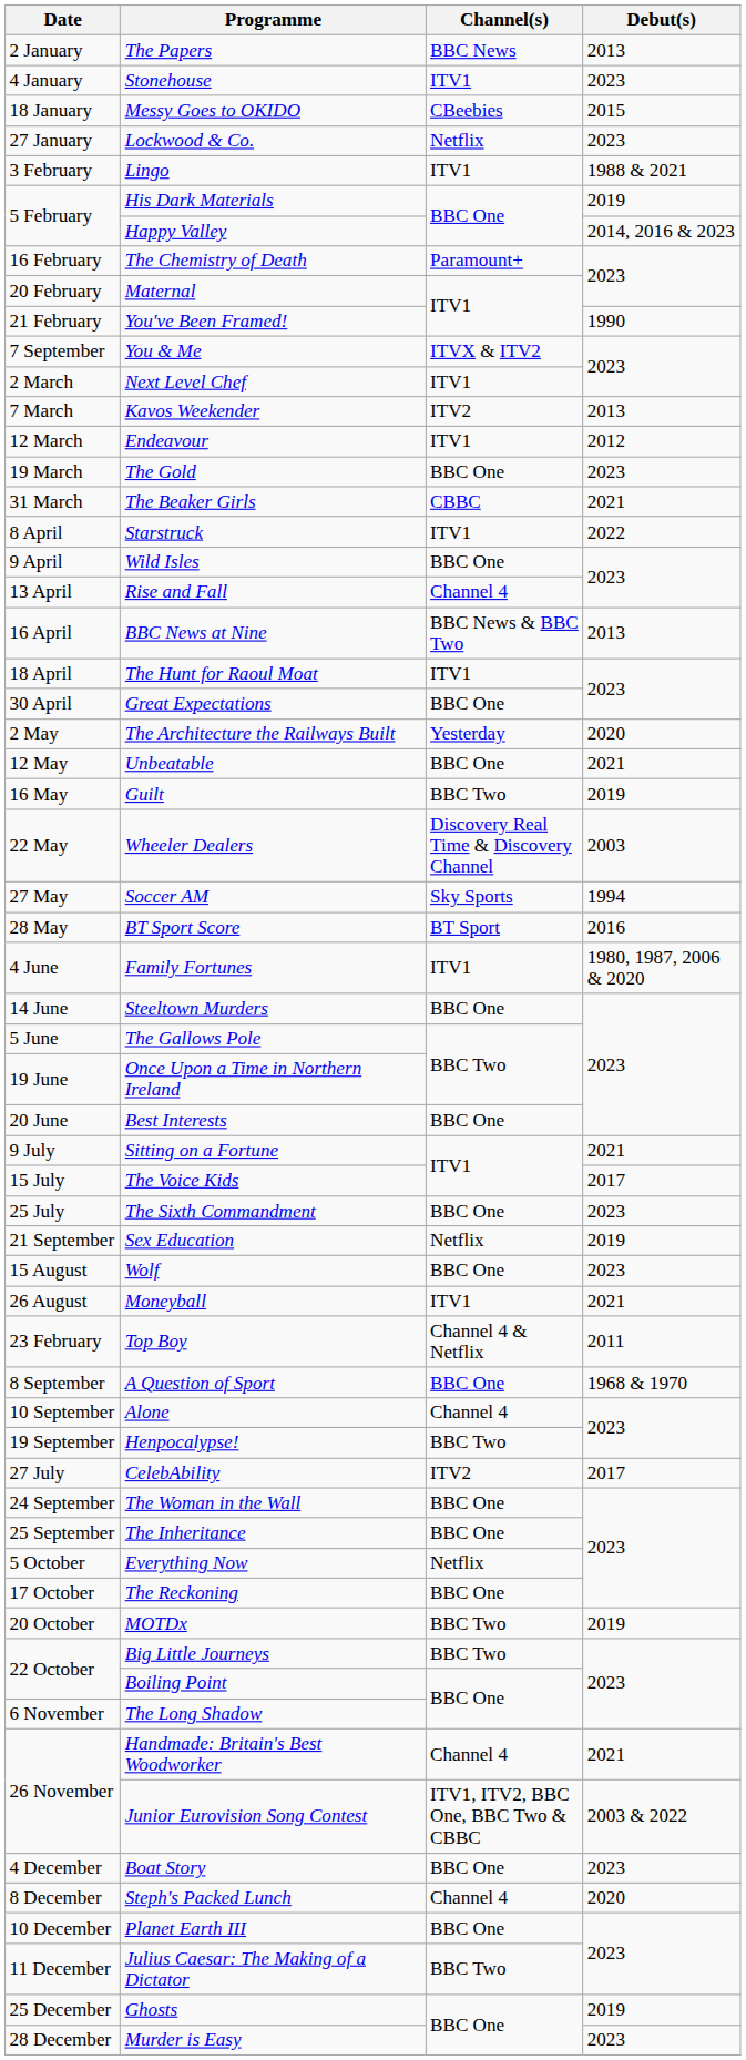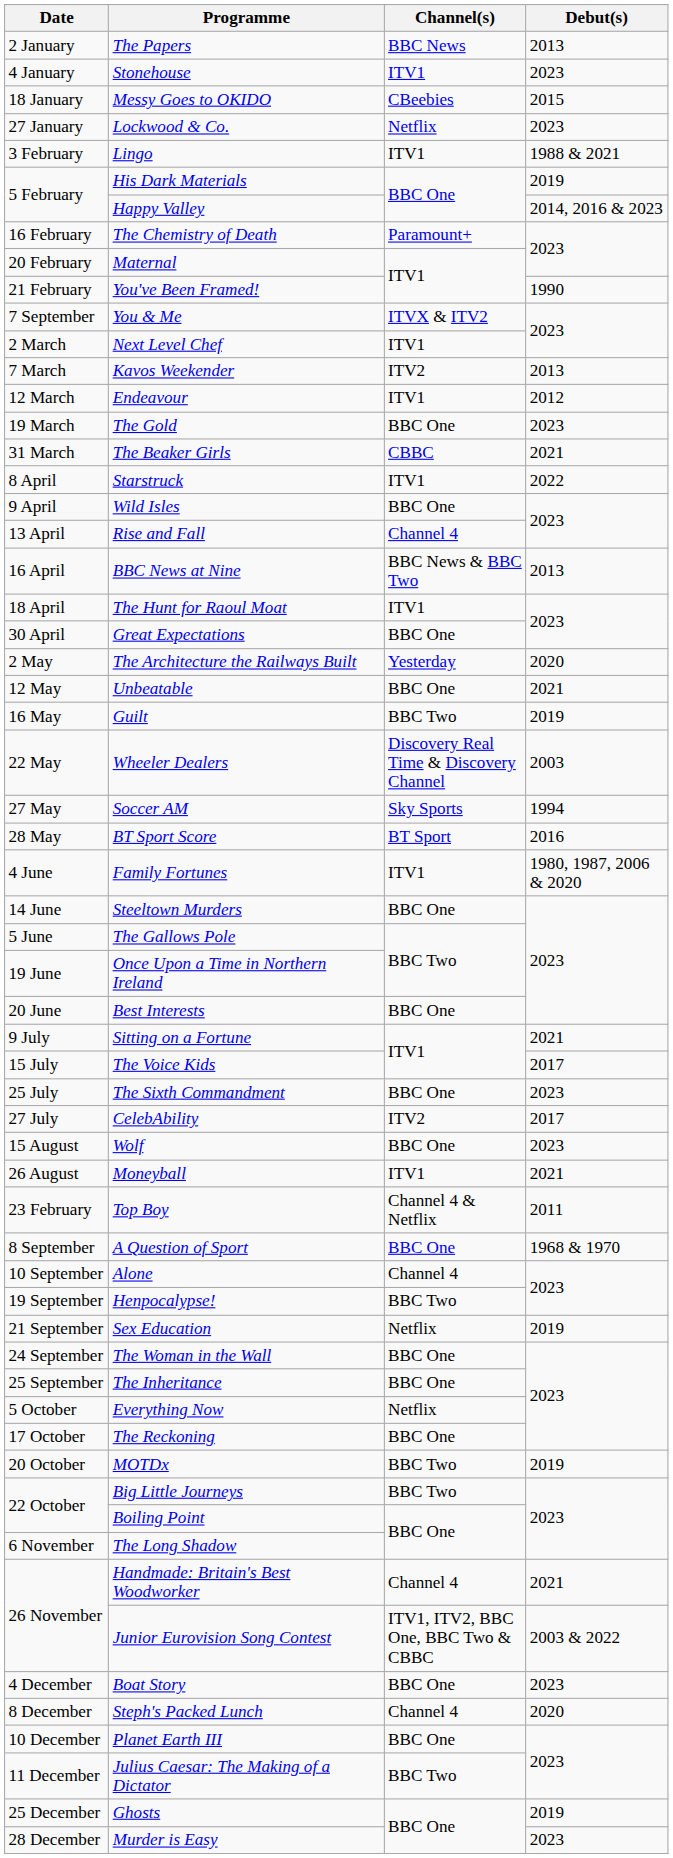rows swapped: CelebAbility <-> Sex Education
